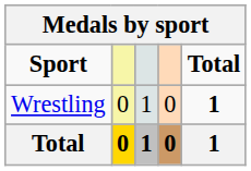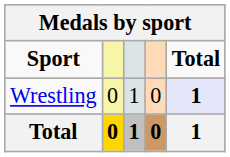Wrestling | Total: no background -> lavender background
